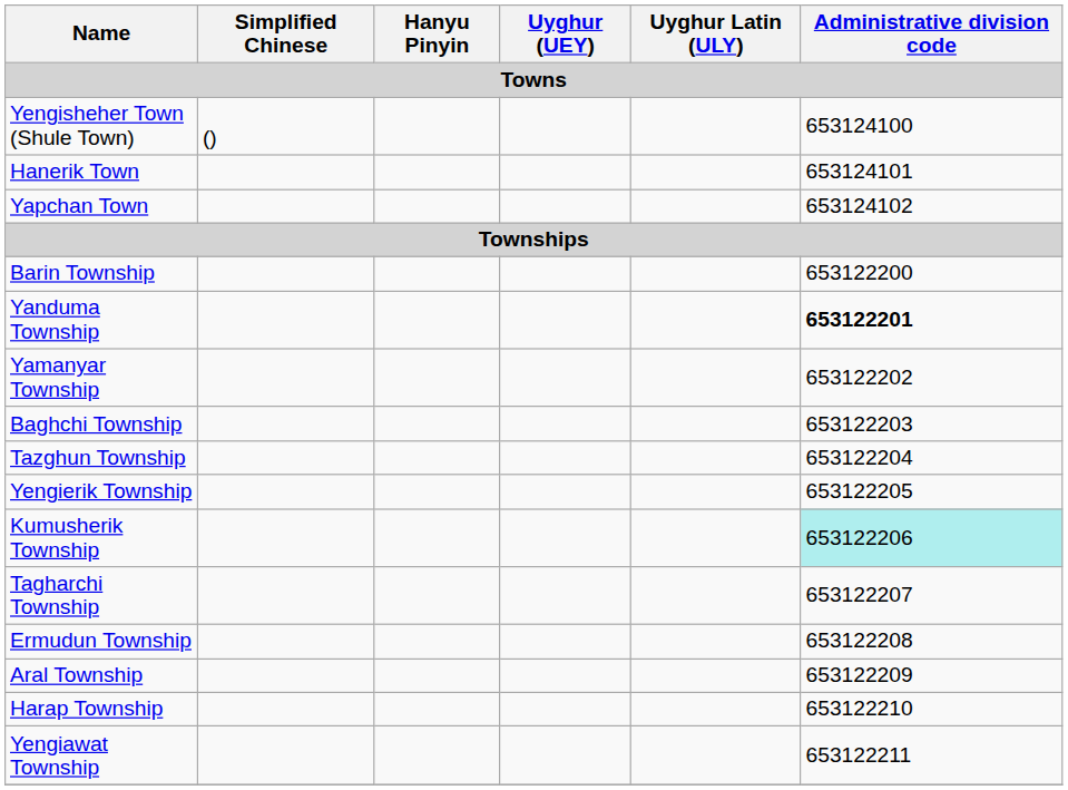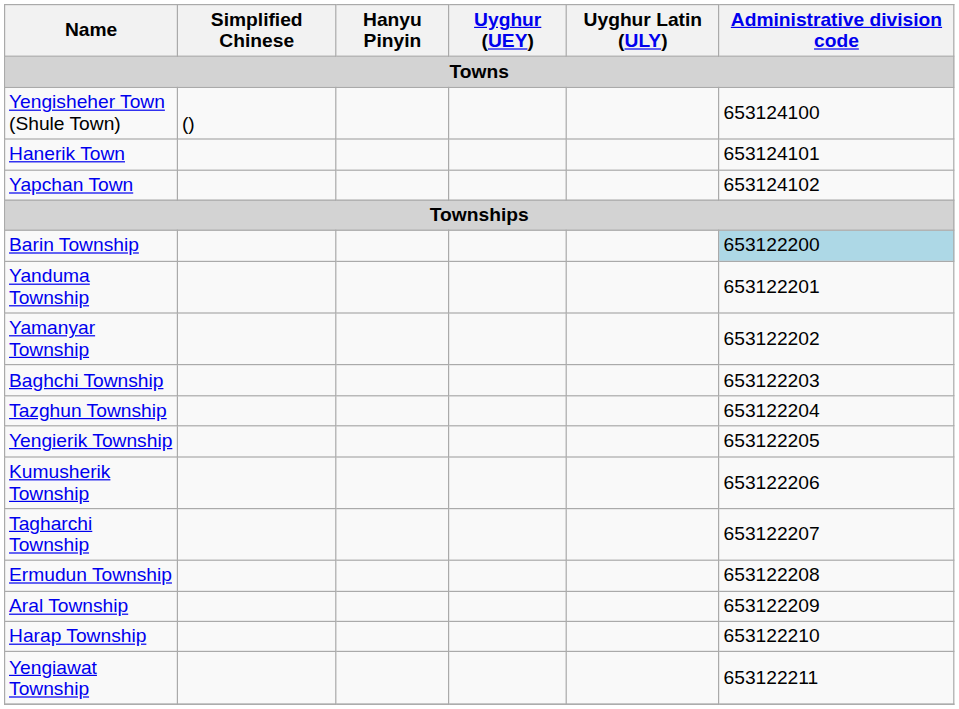Barin Township | Administrative division code: no background -> lightblue background
Yanduma Township | Administrative division code: bold -> normal
Kumusherik Township | Administrative division code: paleturquoise background -> no background
